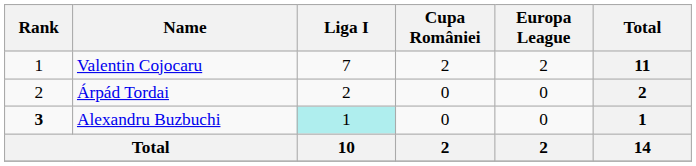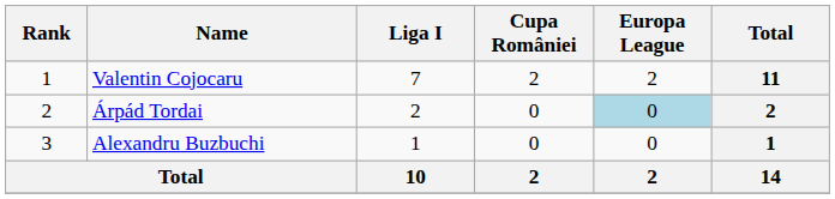Árpád Tordai | Europa League: no background -> lightblue background
Alexandru Buzbuchi | Rank: bold -> normal
Alexandru Buzbuchi | Liga I: paleturquoise background -> no background
